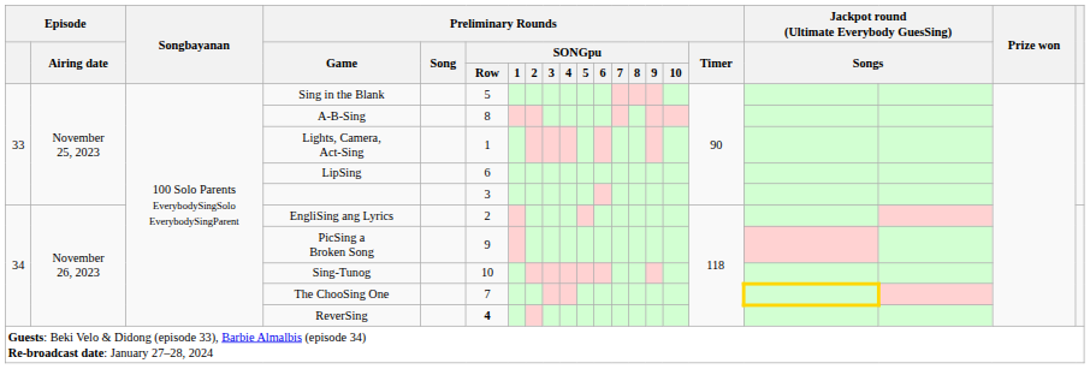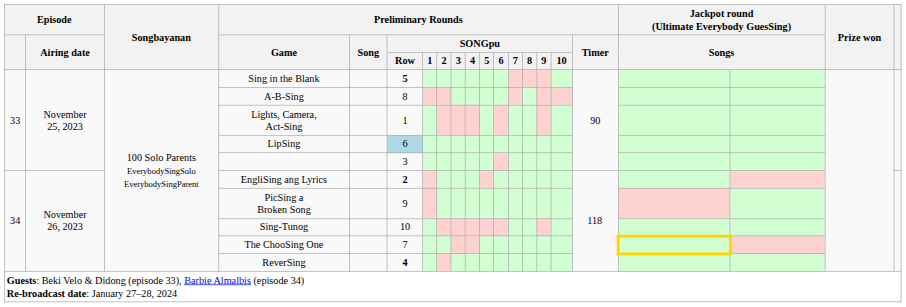Sing in the Blank | Preliminary Rounds / SONGpu / Row: normal -> bold
LipSing | Preliminary Rounds / SONGpu / Row: no background -> lightblue background
EngliSing ang Lyrics | Preliminary Rounds / SONGpu / Row: normal -> bold
